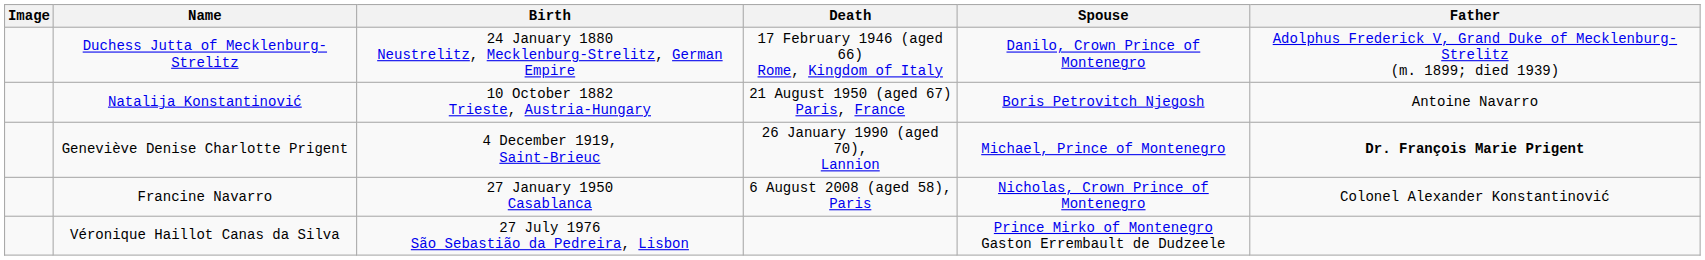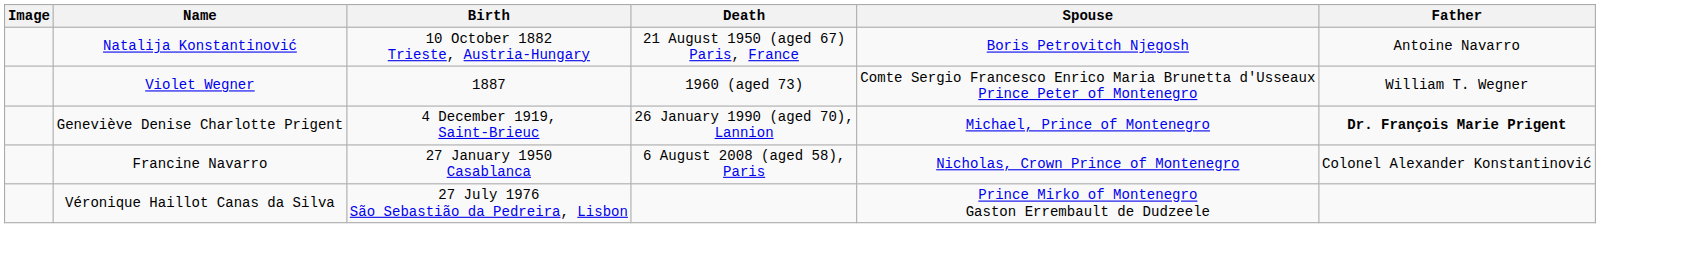- row: Duchess Jutta of Mecklenburg-Strelitz | 24 January 1880 Neustrelitz, Mecklenburg-Strelitz, German Empire | 17 February 1946 (aged 66) Rome, Kingdom of Italy | Danilo, Crown Prince of Montenegro | Adolphus Frederick V, Grand Duke of Mecklenburg-Strelitz (m. 1899; died 1939)
+ row: Violet Wegner | 1887 | 1960 (aged 73) | Comte Sergio Francesco Enrico Maria Brunetta d'Usseaux Prince Peter of Montenegro | William T. Wegner
